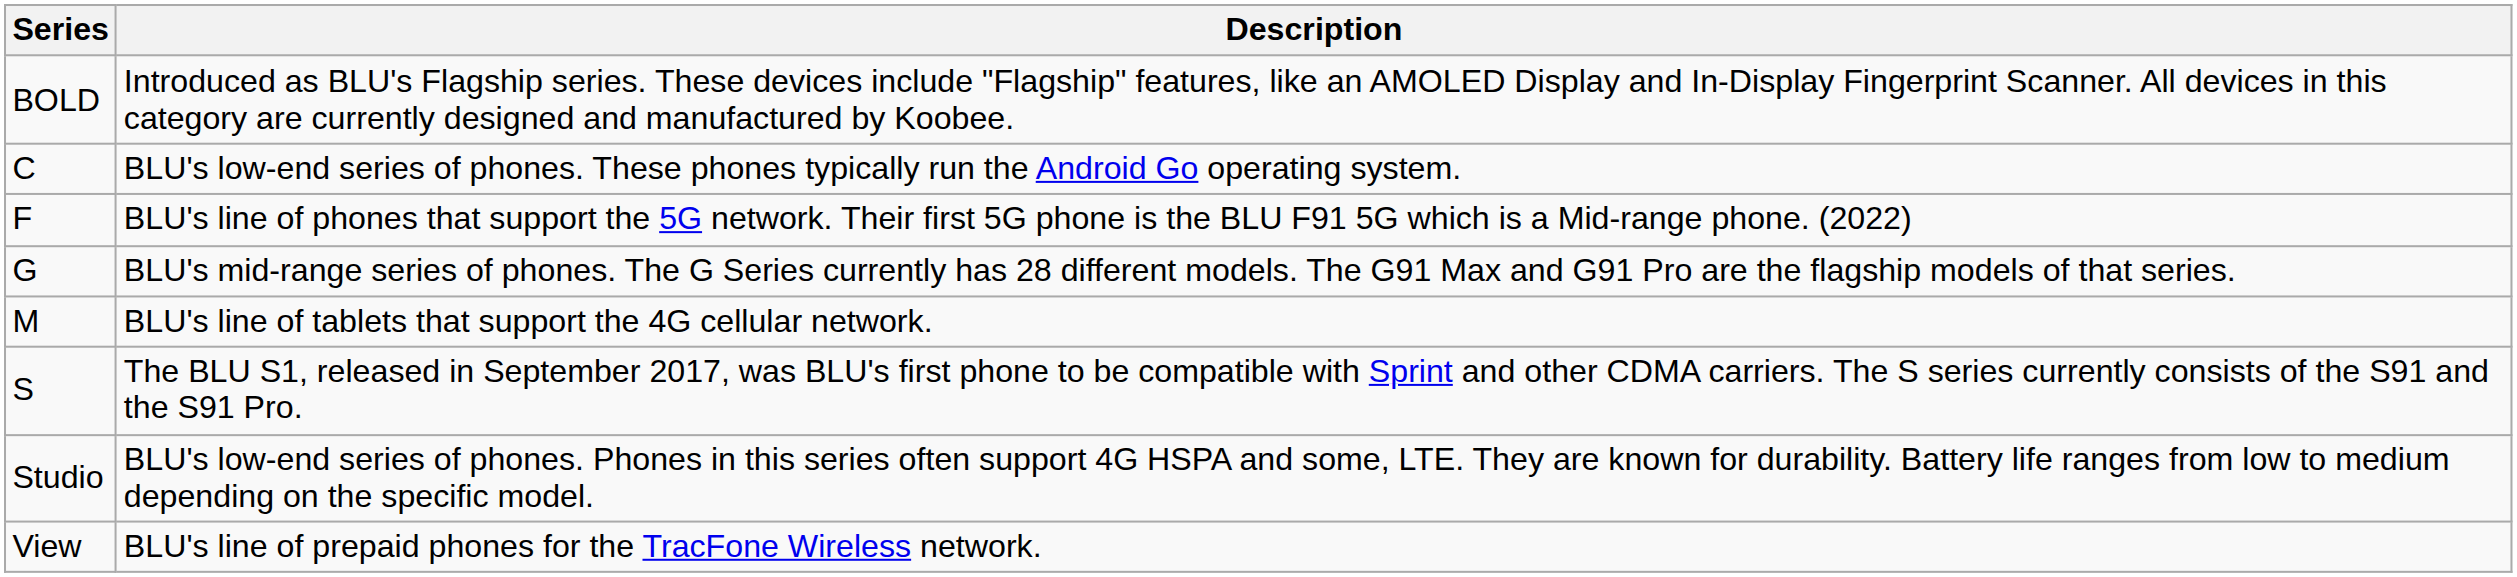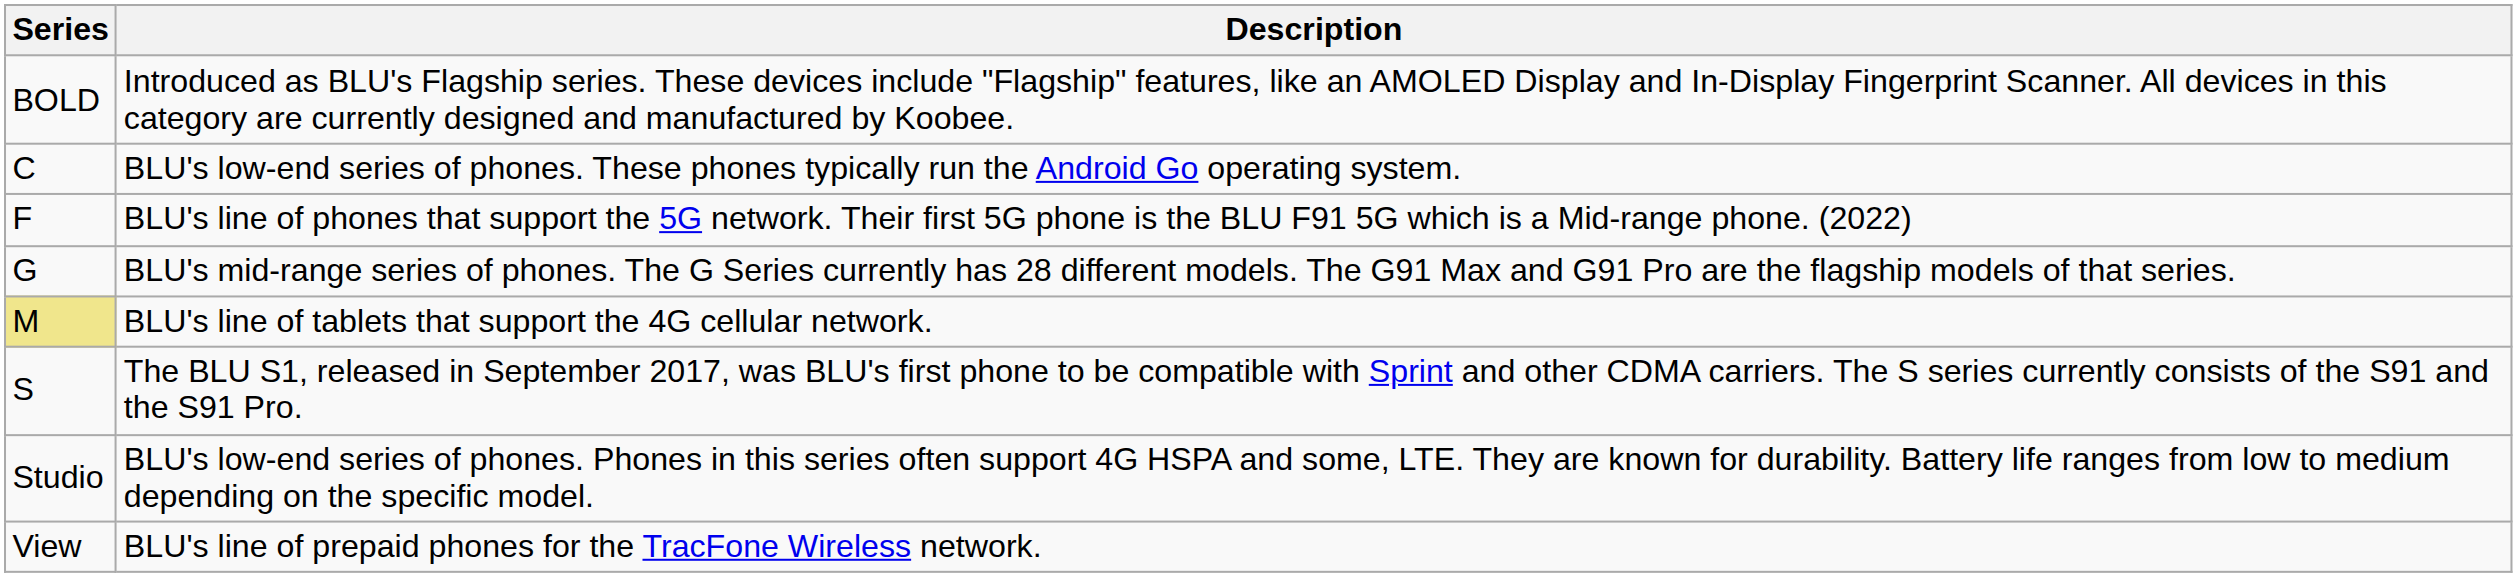BLU's line of tablets that support the 4G cellular network. | Series: no background -> khaki background
